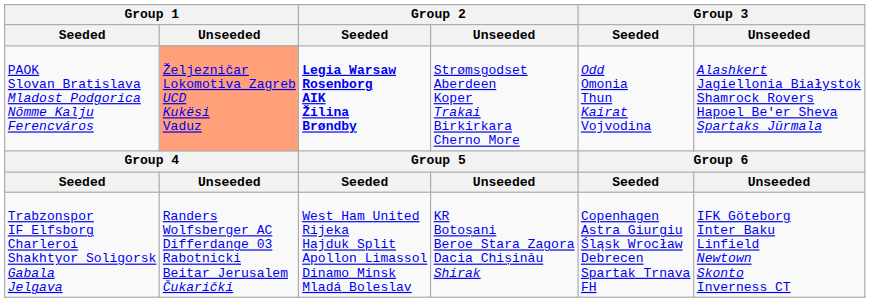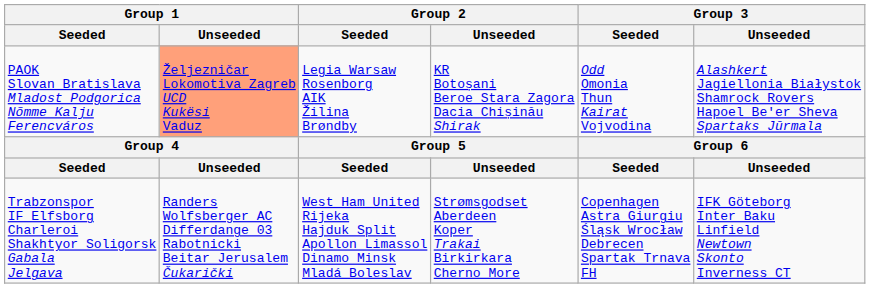row 3 | Group 2 / Seeded: bold -> normal
row 3 | Group 2 / Unseeded: Strømsgodset Aberdeen Koper Trakai Birkirkara Cherno More -> KR Botoșani Beroe Stara Zagora Dacia Chișinău Shirak
row 6 | Group 2 / Unseeded: KR Botoșani Beroe Stara Zagora Dacia Chișinău Shirak -> Strømsgodset Aberdeen Koper Trakai Birkirkara Cherno More
